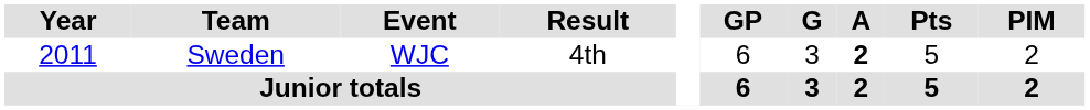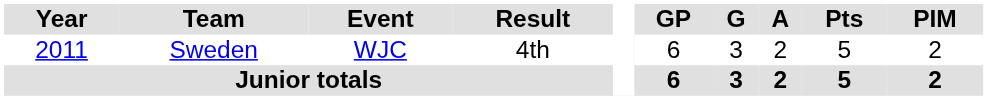Sweden | A: bold -> normal
